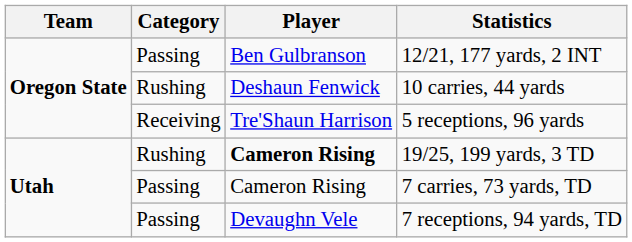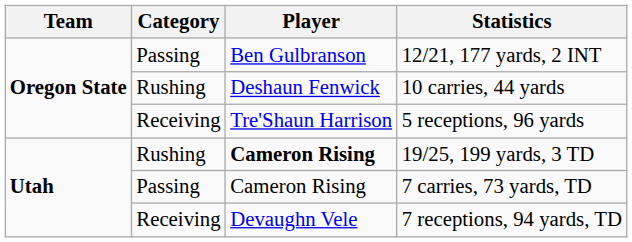7 receptions, 94 yards, TD | Category: Passing -> Receiving
